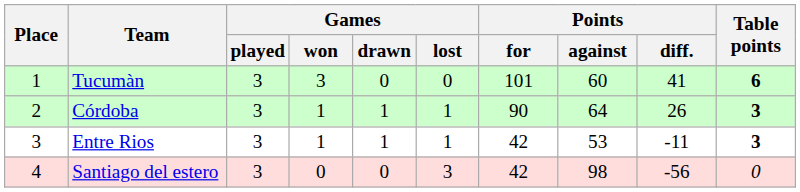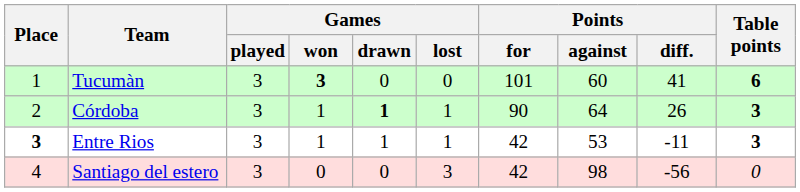Tucumàn | Games / won: normal -> bold
Córdoba | Games / drawn: normal -> bold
Entre Rios | Place: normal -> bold
